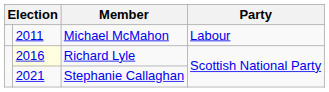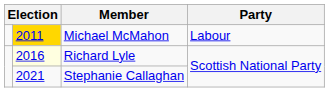Michael McMahon | column 2: no background -> gold background
